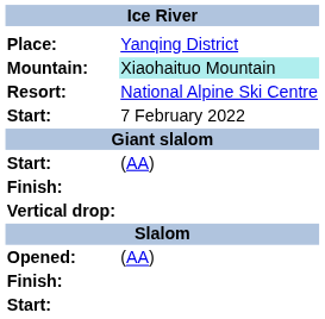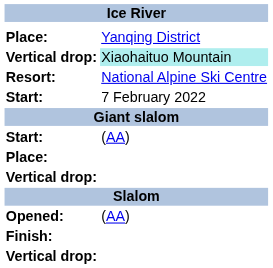row 3 | column 1: Mountain: -> Vertical drop:
row 8 | column 1: Finish: -> Place:
row 13 | column 1: Start: -> Vertical drop:
